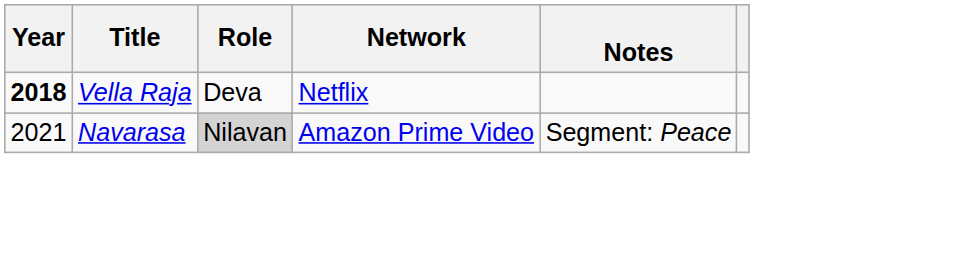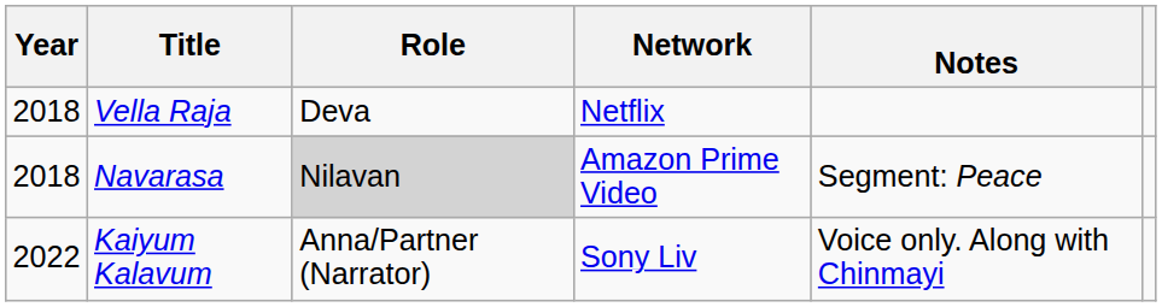Vella Raja | Year: bold -> normal
Navarasa | Year: 2021 -> 2018
+ row: 2022 | Kaiyum Kalavum | Anna/Partner (Narrator) | Sony Liv | Voice only. Along with Chinmayi
